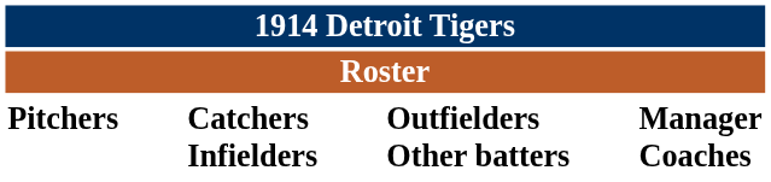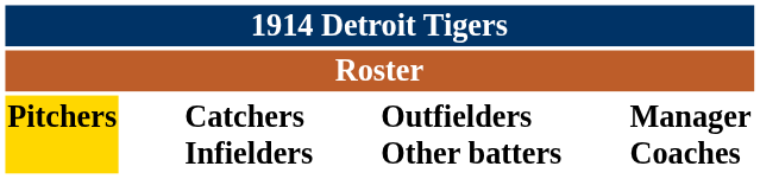Pitchers | column 1: no background -> gold background
